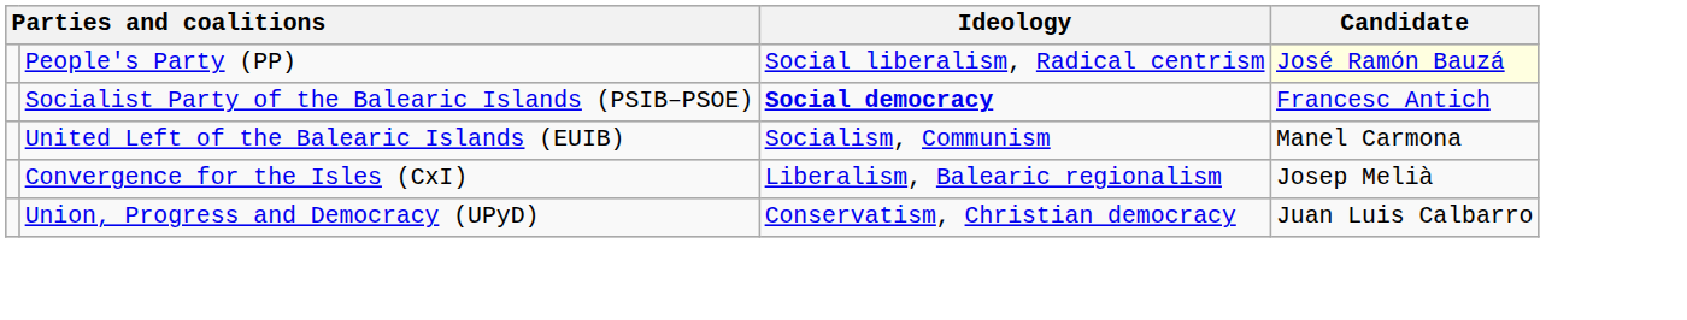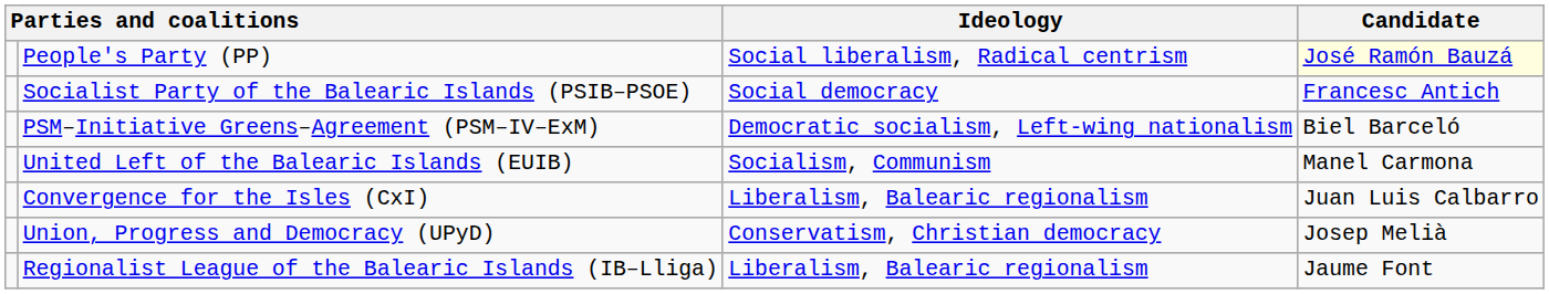Socialist Party of the Balearic Islands (PSIB–PSOE) | Ideology: bold -> normal
+ row: PSM–Initiative Greens–Agreement (PSM–IV–ExM) | Democratic socialism, Left-wing nationalism | Biel Barceló
Convergence for the Isles (CxI) | Candidate: Josep Melià -> Juan Luis Calbarro
Union, Progress and Democracy (UPyD) | Candidate: Juan Luis Calbarro -> Josep Melià
+ row: Regionalist League of the Balearic Islands (IB–Lliga) | Liberalism, Balearic regionalism | Jaume Font
